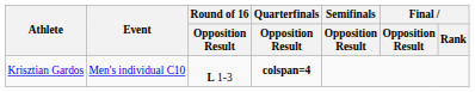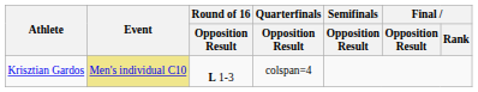Krisztian Gardos | Event: no background -> khaki background
Krisztian Gardos | Quarterfinals / Opposition Result: bold -> normal
